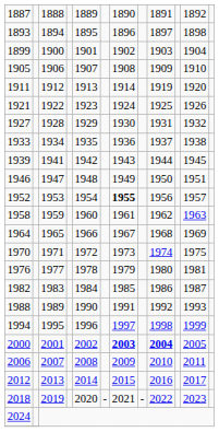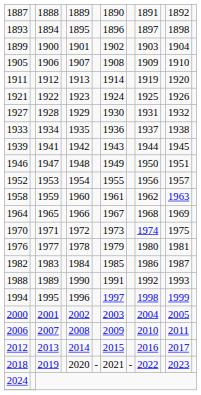1952 | column 7: bold -> normal
2000 | column 7: bold -> normal
2000 | column 9: bold -> normal
